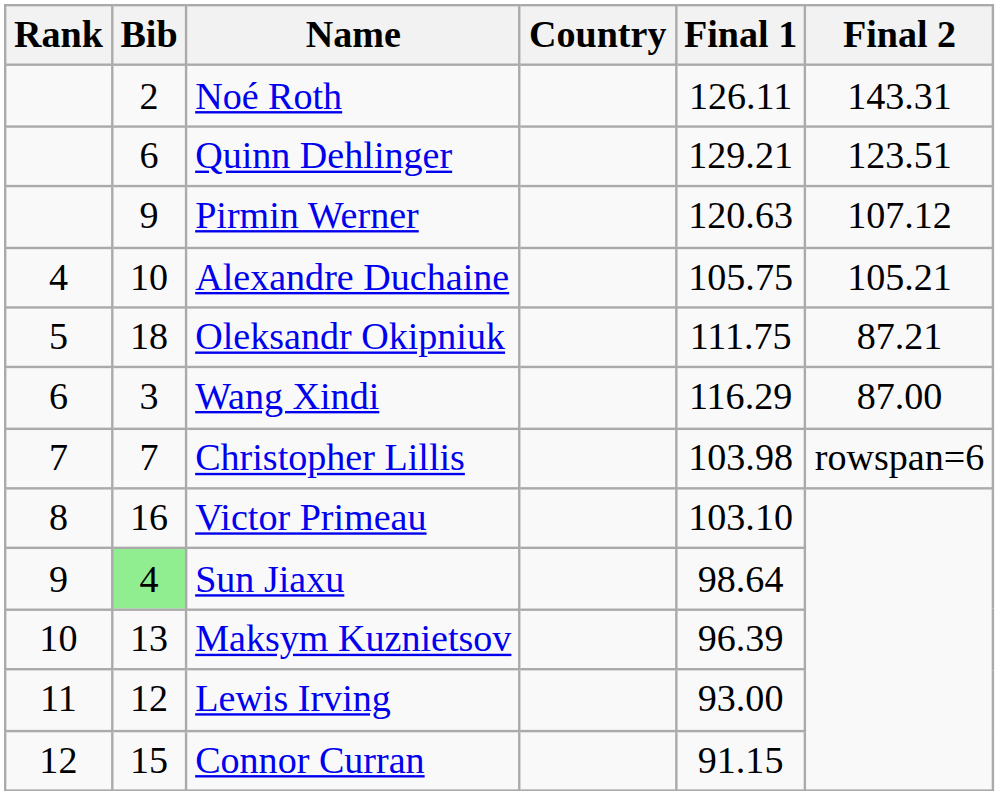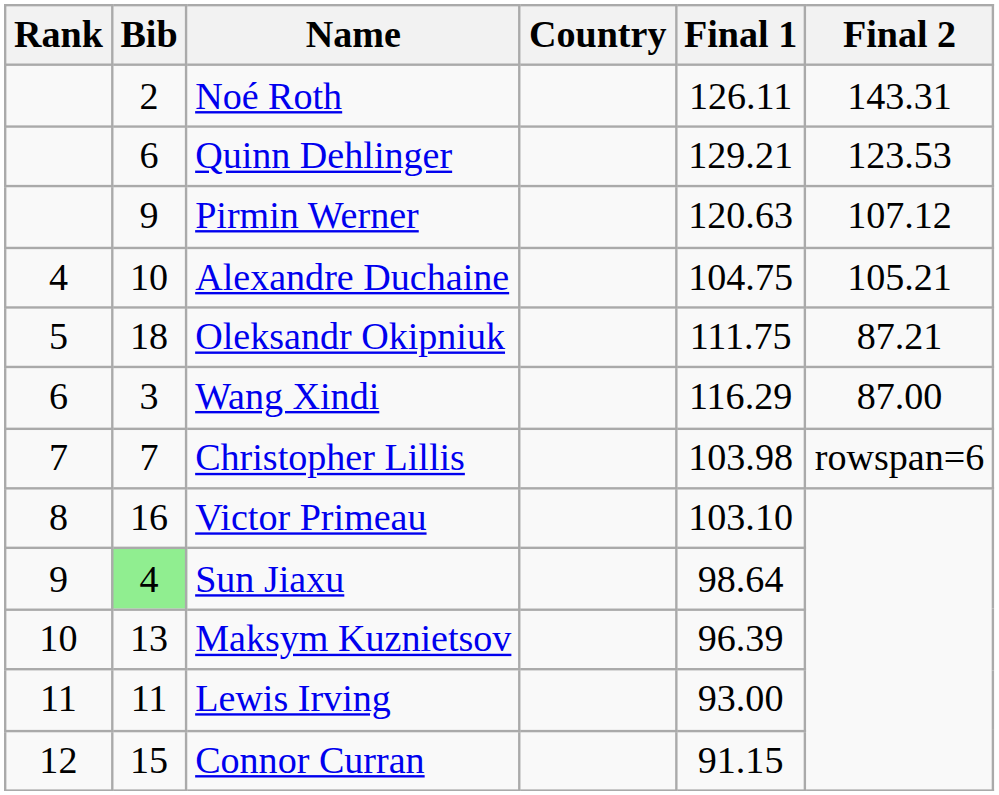Quinn Dehlinger | Final 2: 123.51 -> 123.53
Alexandre Duchaine | Final 1: 105.75 -> 104.75
Lewis Irving | Bib: 12 -> 11
